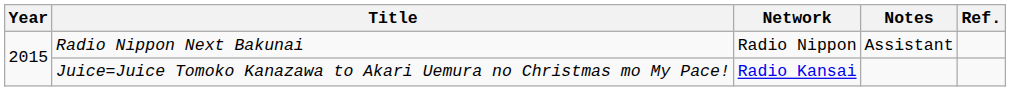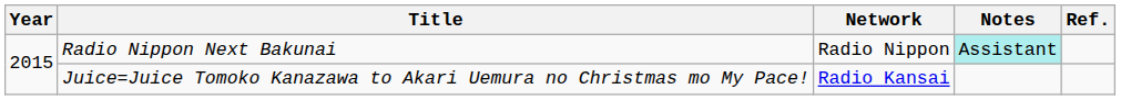Radio Nippon Next Bakunai | Notes: no background -> paleturquoise background
